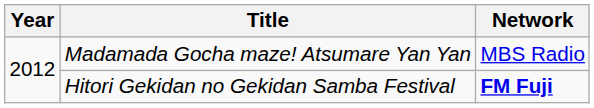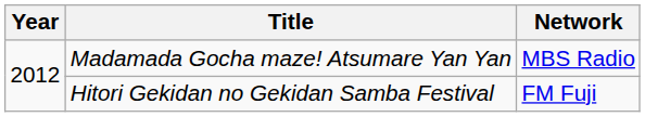Hitori Gekidan no Gekidan Samba Festival | Network: bold -> normal
